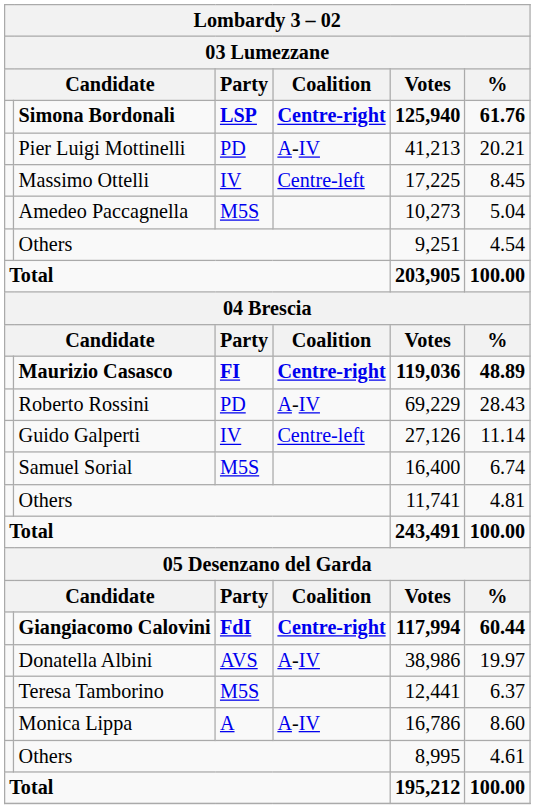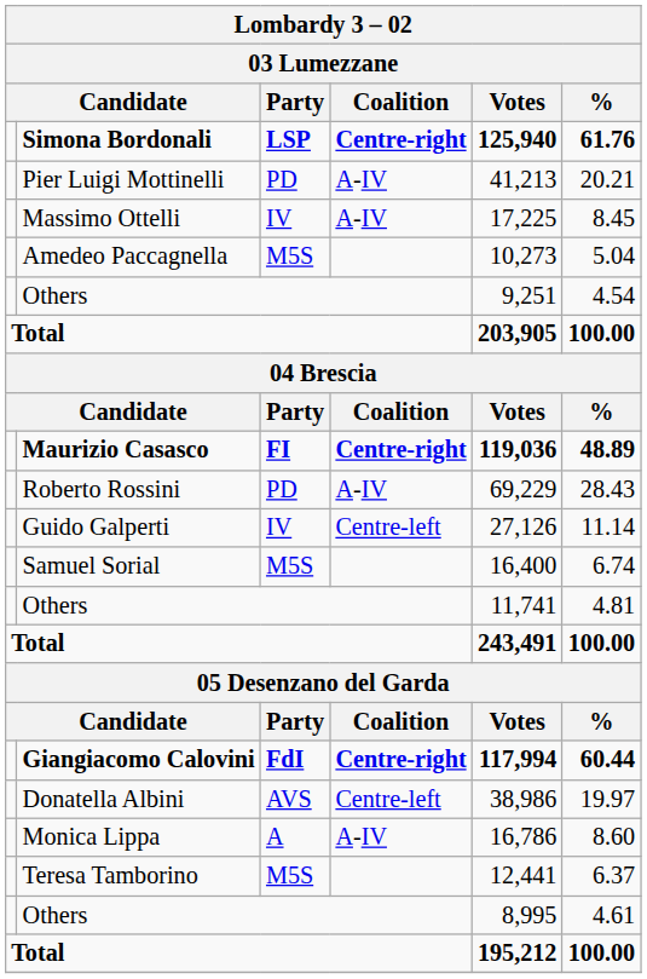Massimo Ottelli | Coalition: Centre-left -> A-IV
Donatella Albini | Coalition: A-IV -> Centre-left
rows swapped: Monica Lippa <-> Teresa Tamborino
